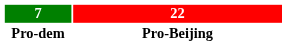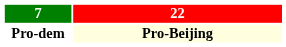Pro-dem | 22: no background -> lightyellow background
